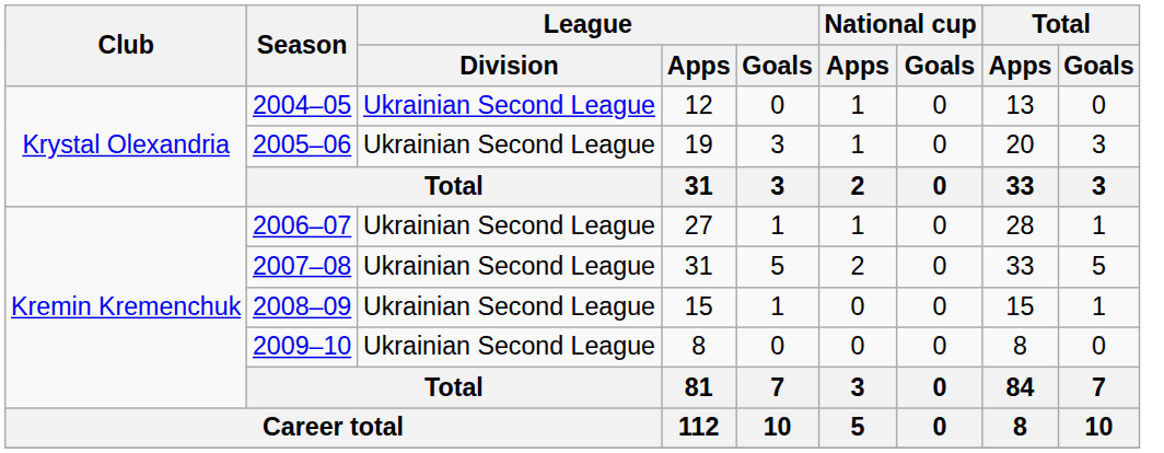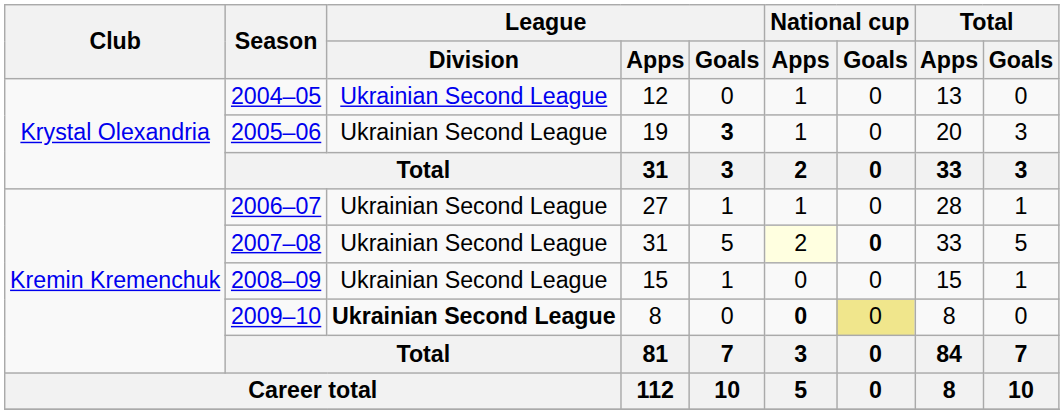2005–06 | League / Goals: normal -> bold
2007–08 | National cup / Apps: no background -> lightyellow background
2007–08 | National cup / Goals: normal -> bold
2009–10 | League / Division: normal -> bold
2009–10 | National cup / Apps: normal -> bold
2009–10 | National cup / Goals: no background -> khaki background
